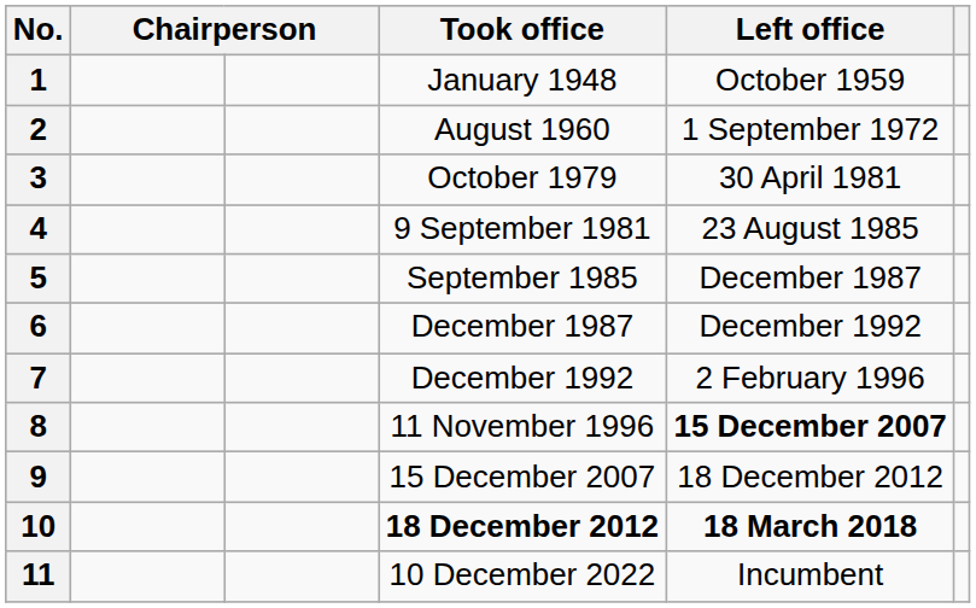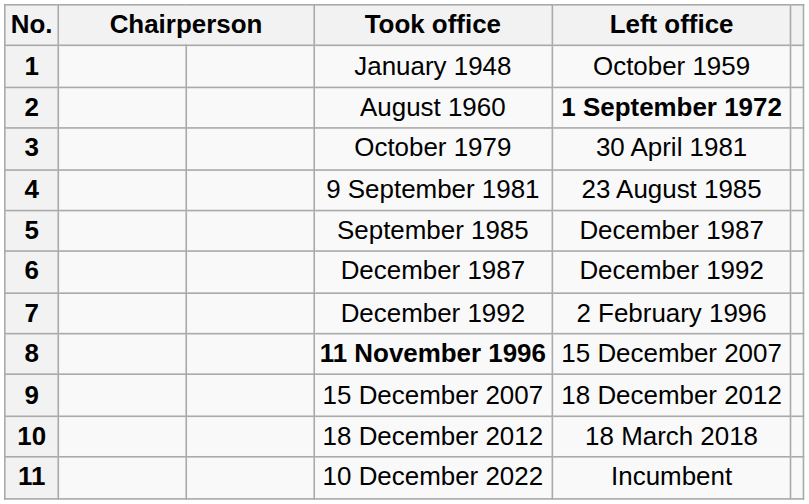2 | Left office: normal -> bold
8 | Took office: normal -> bold
8 | Left office: bold -> normal
10 | Took office: bold -> normal
10 | Left office: bold -> normal
